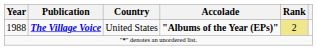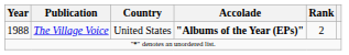1988 | Publication: bold -> normal
1988 | Rank: khaki background -> no background
